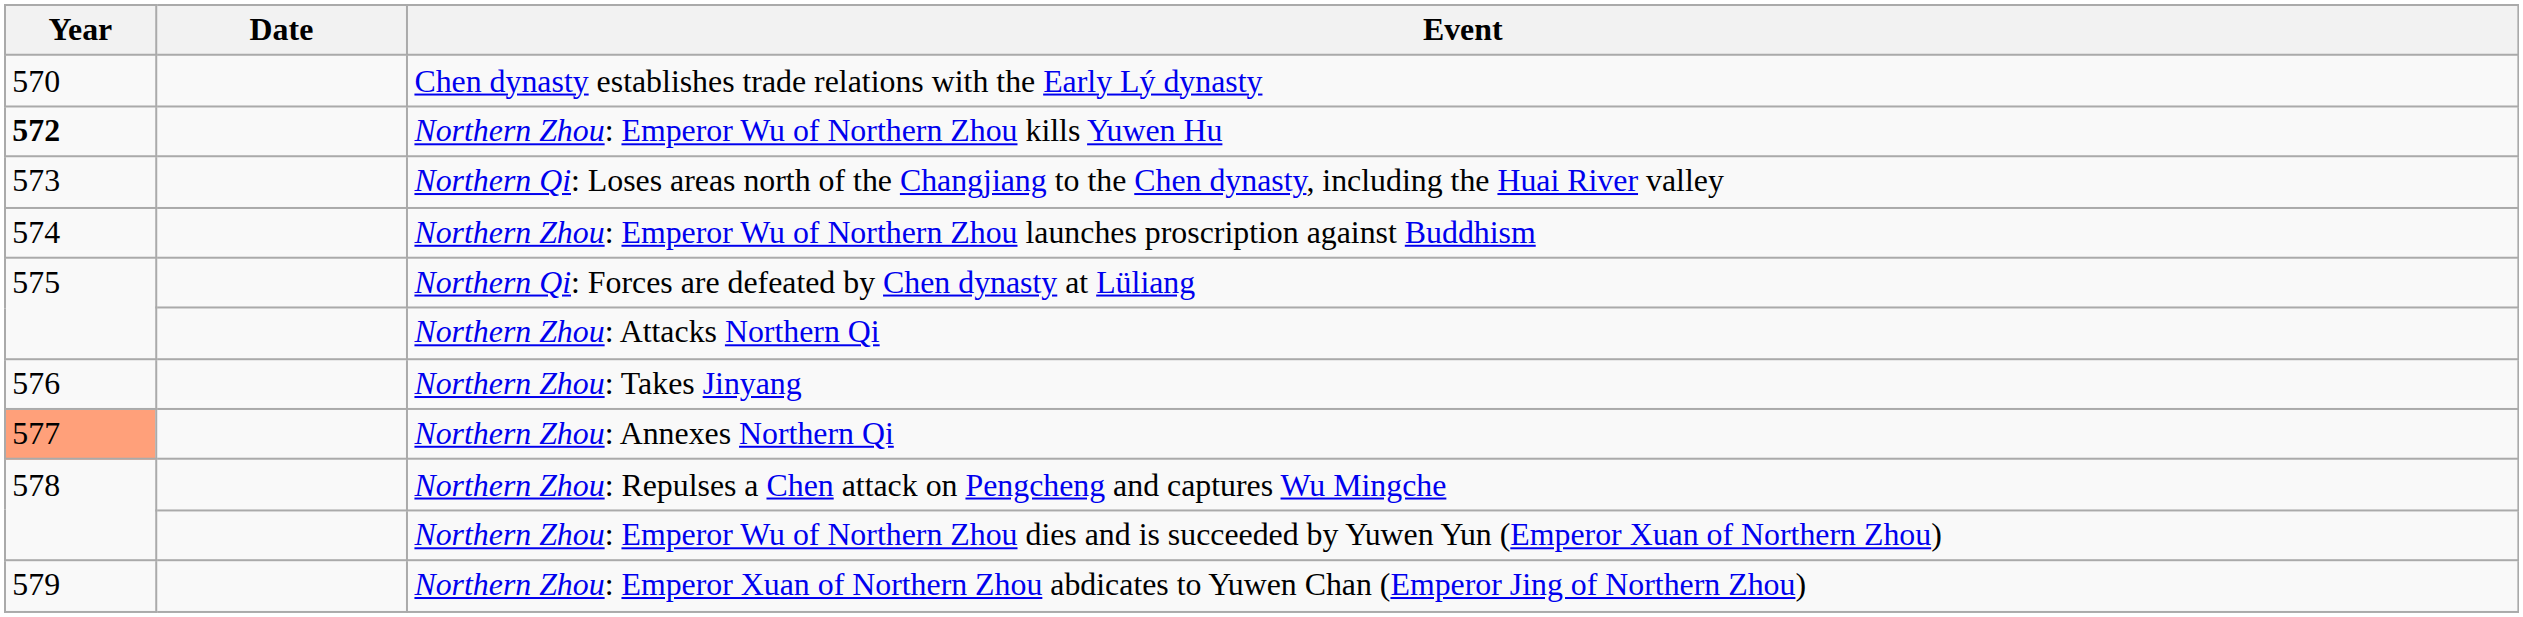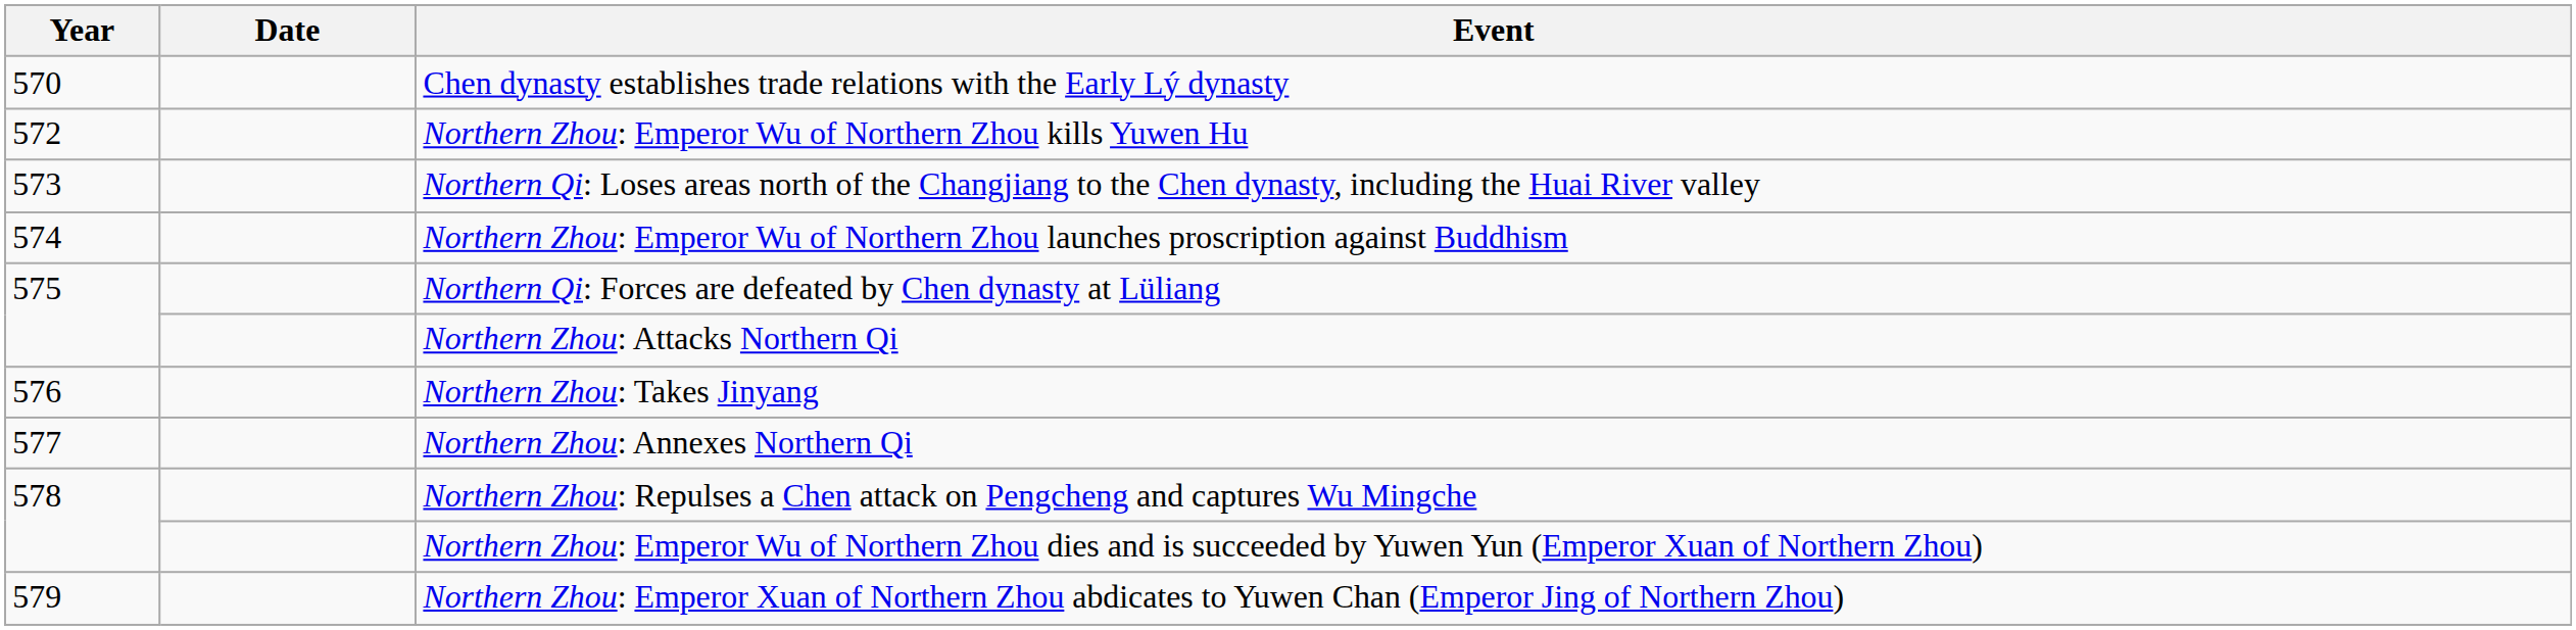Northern Zhou: Emperor Wu of Northern Zhou kills Yuwen Hu | Year: bold -> normal
Northern Zhou: Annexes Northern Qi | Year: lightsalmon background -> no background
